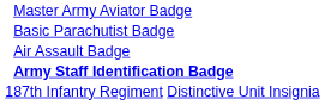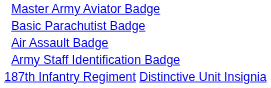row 4 | column 1: bold -> normal
